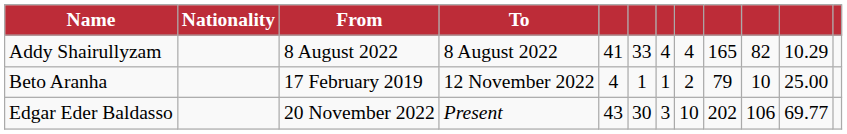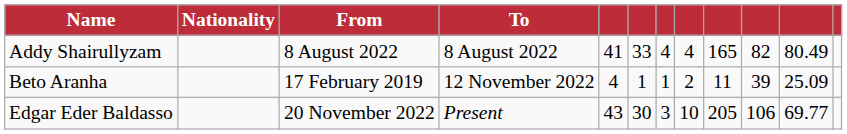Addy Shairullyzam | column 11: 10.29 -> 80.49
Beto Aranha | column 9: 79 -> 11
Beto Aranha | column 10: 10 -> 39
Beto Aranha | column 11: 25.00 -> 25.09
Edgar Eder Baldasso | column 9: 202 -> 205
